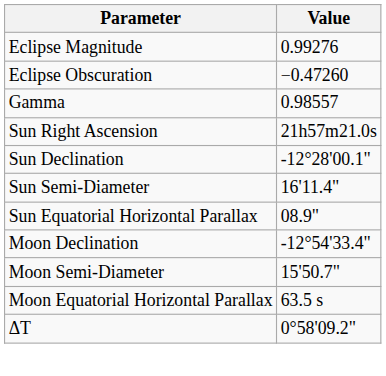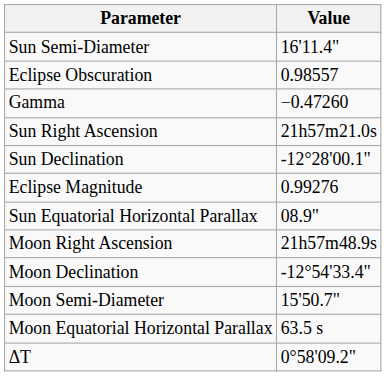rows swapped: Eclipse Magnitude <-> Sun Semi-Diameter
Eclipse Obscuration | Value: −0.47260 -> 0.98557
Gamma | Value: 0.98557 -> −0.47260
+ row: Moon Right Ascension | 21h57m48.9s
